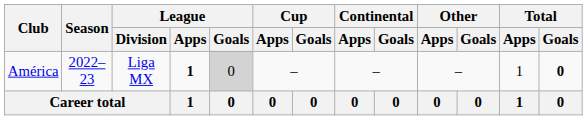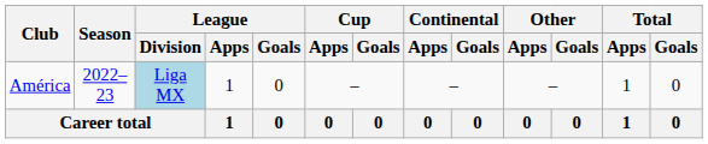América | League / Division: no background -> lightblue background
América | League / Apps: bold -> normal
América | League / Goals: lightgrey background -> no background
América | Total / Goals: bold -> normal
